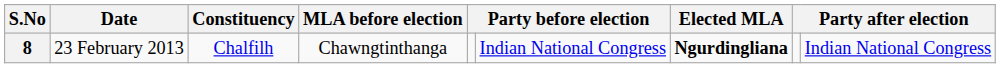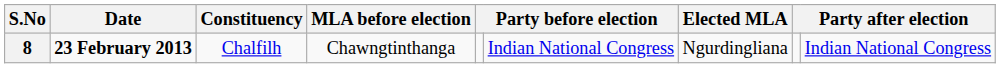8 | Date: normal -> bold
8 | Elected MLA: bold -> normal
